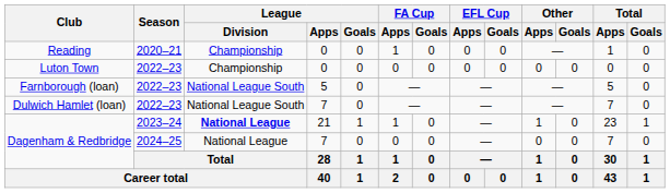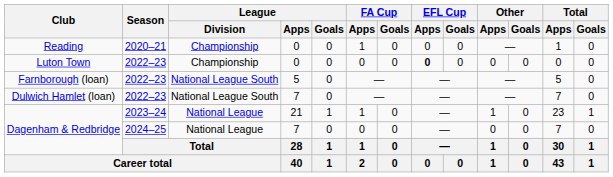Luton Town | EFL Cup / Apps: normal -> bold
Dagenham & Redbridge / 2023–24 | League / Division: bold -> normal
